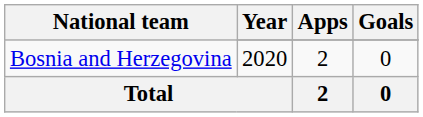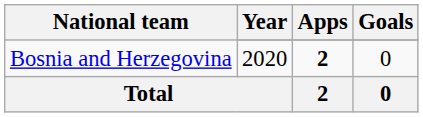2020 | Apps: normal -> bold
